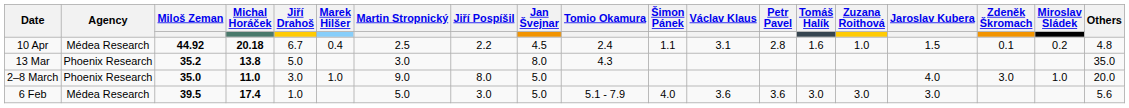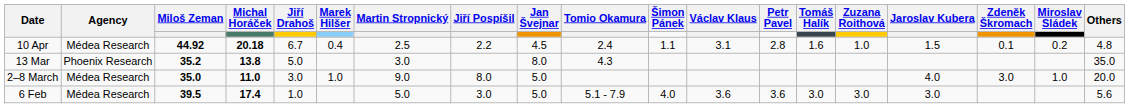2–8 March | Agency: Phoenix Research -> Médea Research
